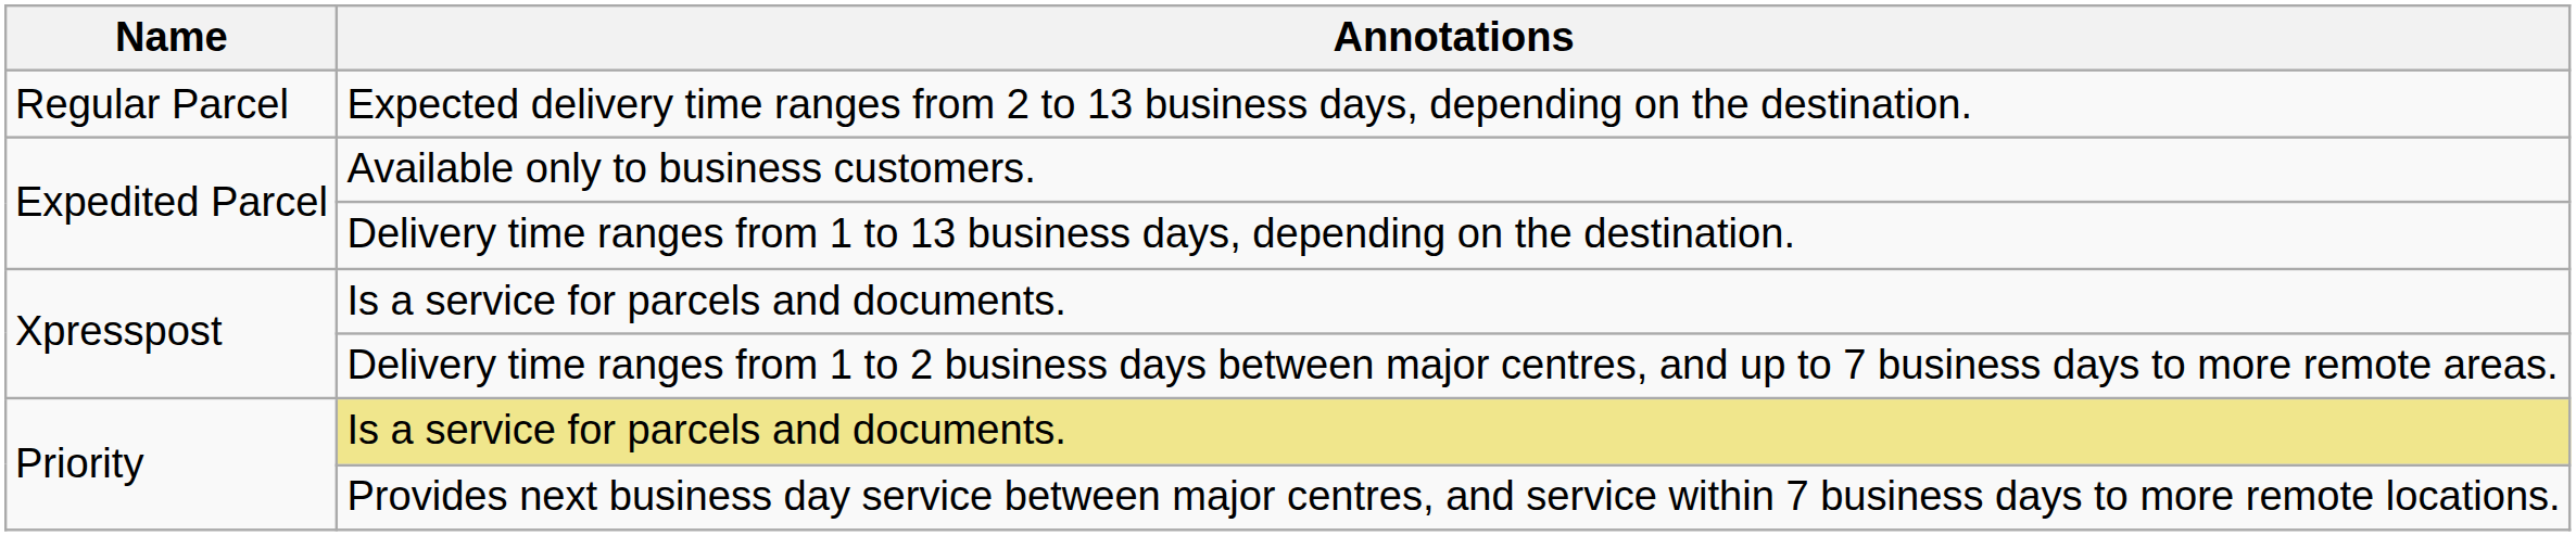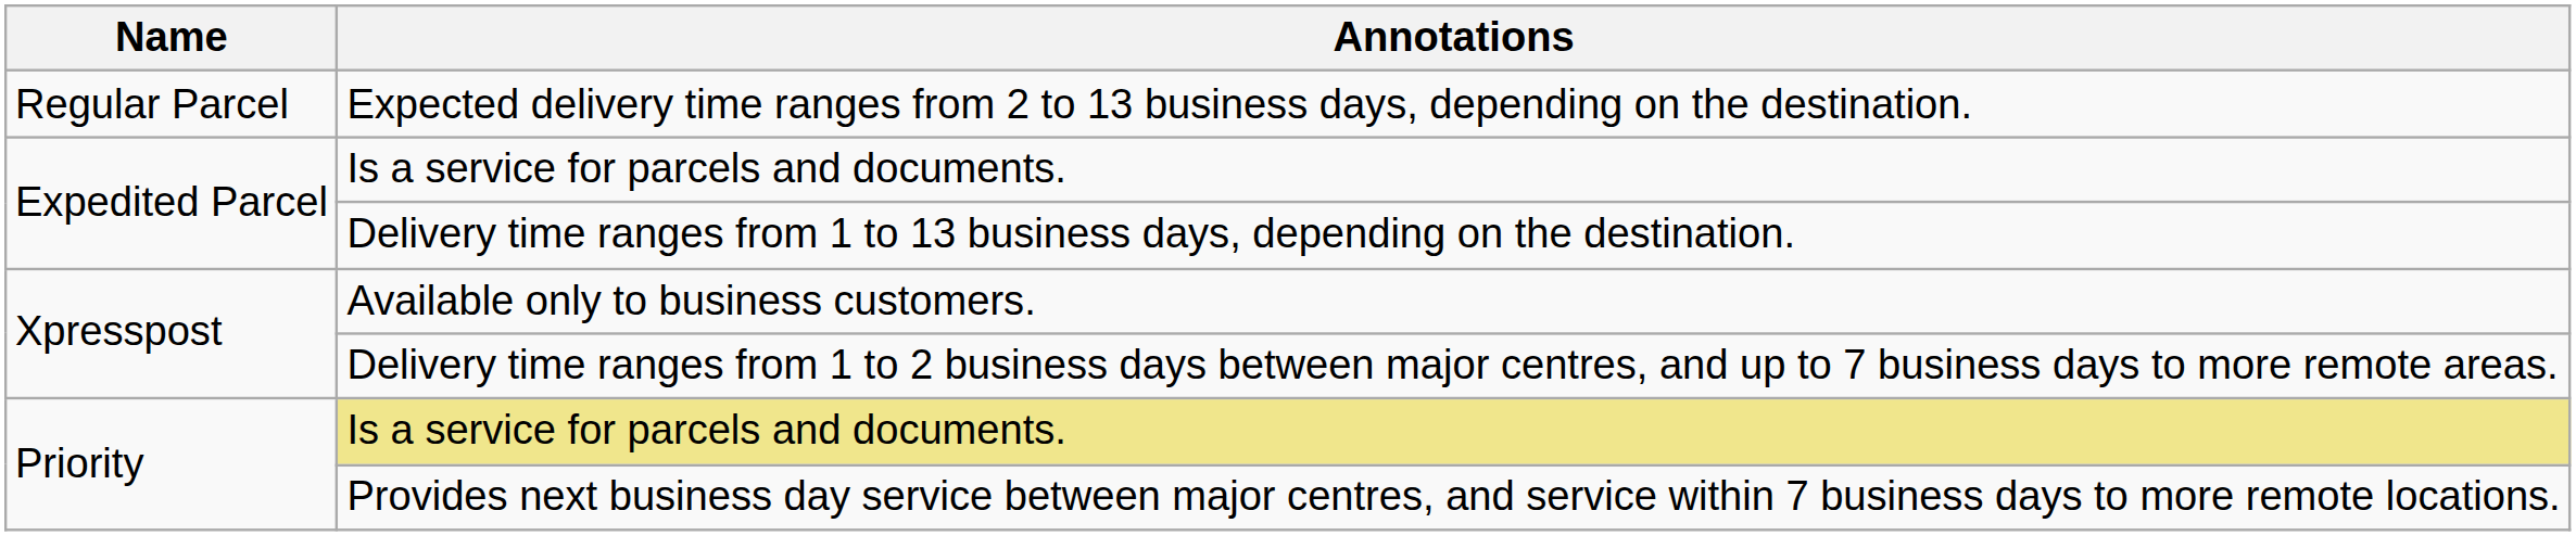row 3 | Annotations: Available only to business customers. -> Is a service for parcels and documents.
row 5 | Annotations: Is a service for parcels and documents. -> Available only to business customers.
